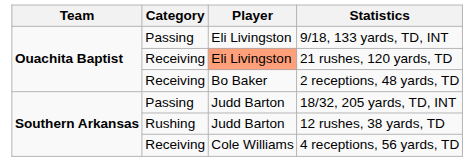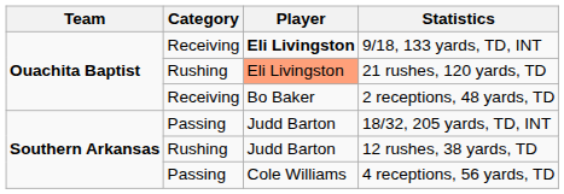9/18, 133 yards, TD, INT | Category: Passing -> Receiving
9/18, 133 yards, TD, INT | Player: normal -> bold
21 rushes, 120 yards, TD | Category: Receiving -> Rushing
4 receptions, 56 yards, TD | Category: Receiving -> Passing
